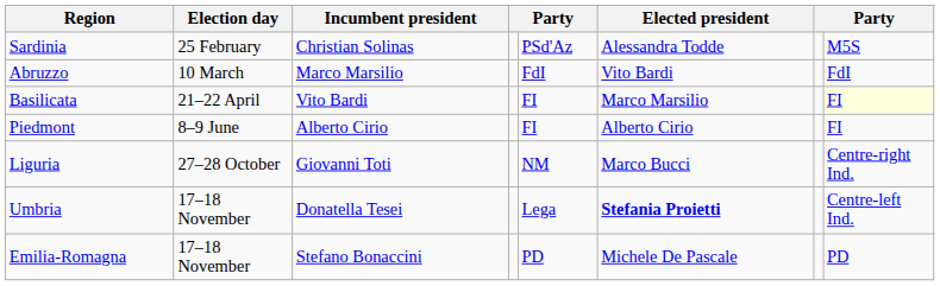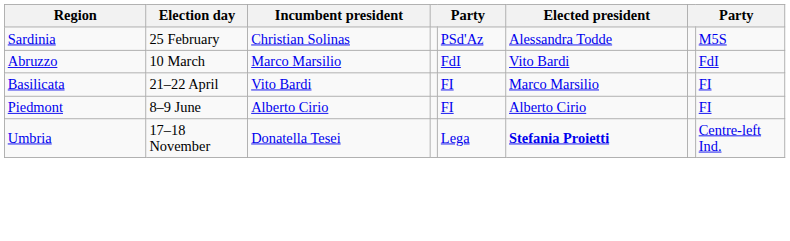Basilicata | column 8: lightyellow background -> no background
- row: Liguria | 27–28 October | Giovanni Toti | NM | Marco Bucci | Centre-right Ind.
- row: Emilia-Romagna | 17–18 November | Stefano Bonaccini | PD | Michele De Pascale | PD
